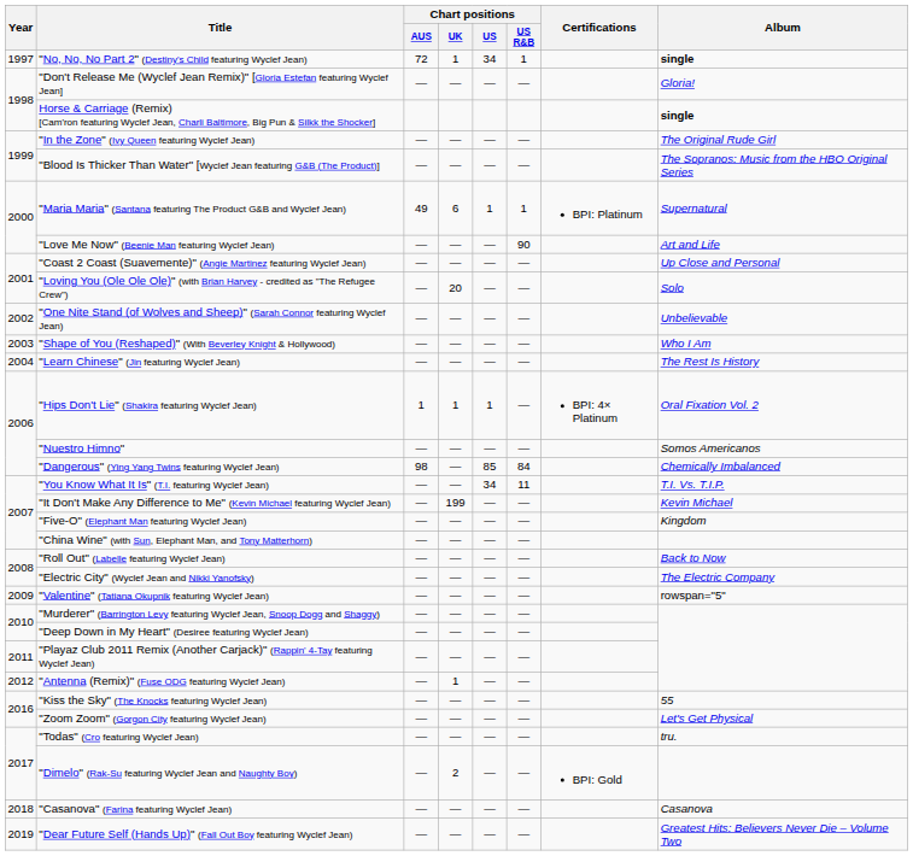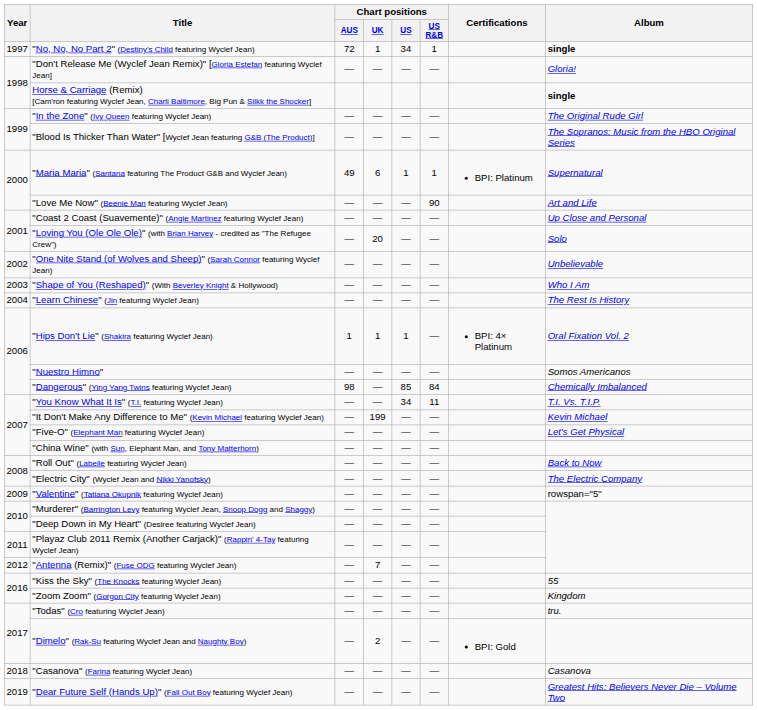"Five-O" (Elephant Man featuring Wyclef Jean) | Album: Kingdom -> Let's Get Physical
"Antenna (Remix)" (Fuse ODG featuring Wyclef Jean) | Chart positions / UK: 1 -> 7
"Zoom Zoom" (Gorgon City featuring Wyclef Jean) | Album: Let's Get Physical -> Kingdom
